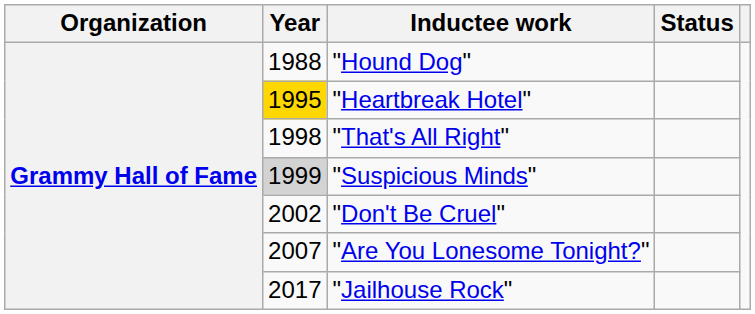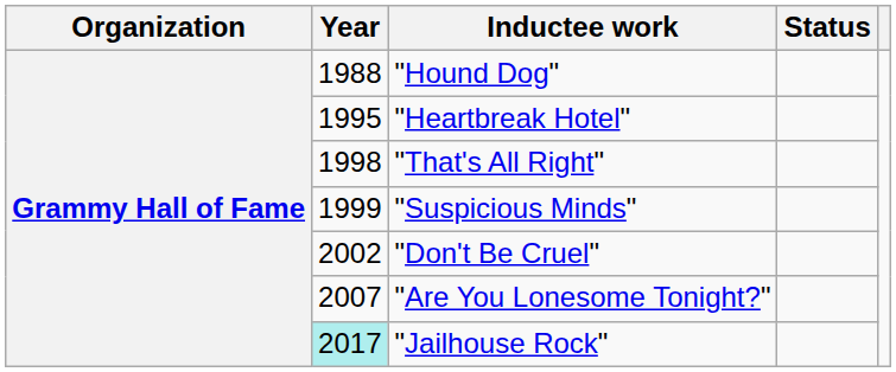"Heartbreak Hotel" | Year: gold background -> no background
"Suspicious Minds" | Year: lightgrey background -> no background
"Jailhouse Rock" | Year: no background -> paleturquoise background
